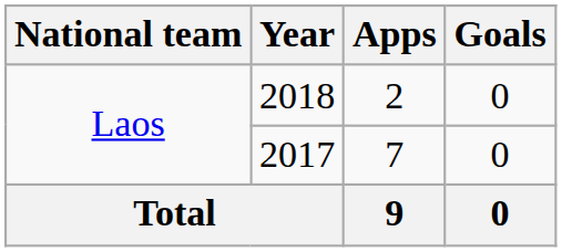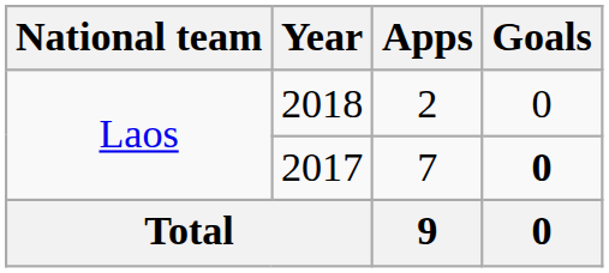2017 | Goals: normal -> bold
